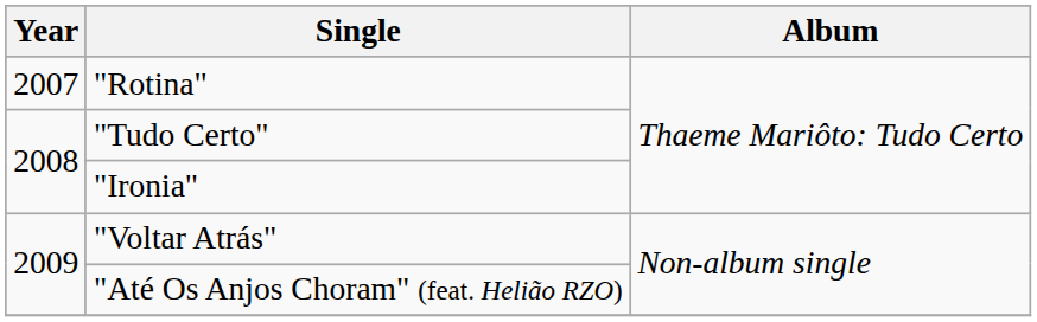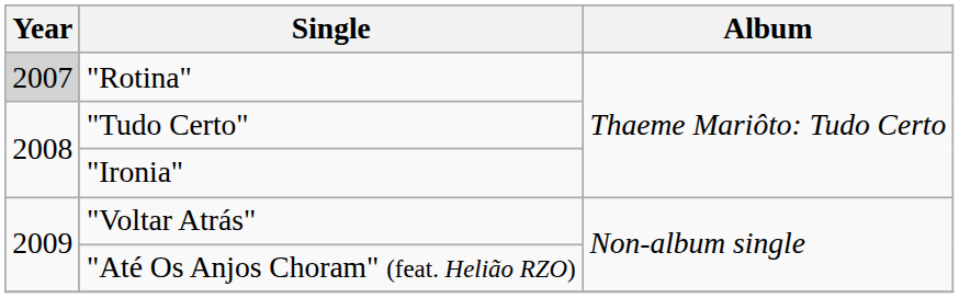"Rotina" | Year: no background -> lightgrey background
